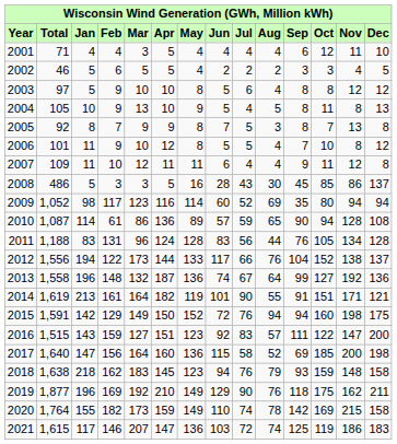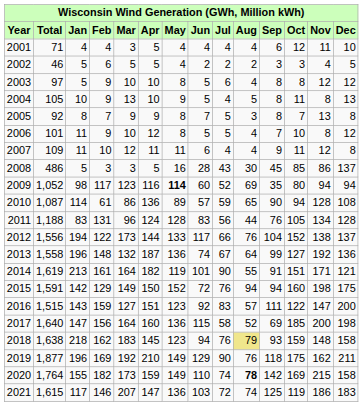2009 | May: normal -> bold
2018 | Aug: no background -> khaki background
2020 | Aug: normal -> bold
